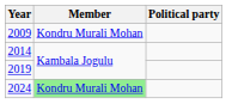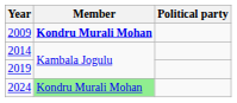2009 | Member: normal -> bold
